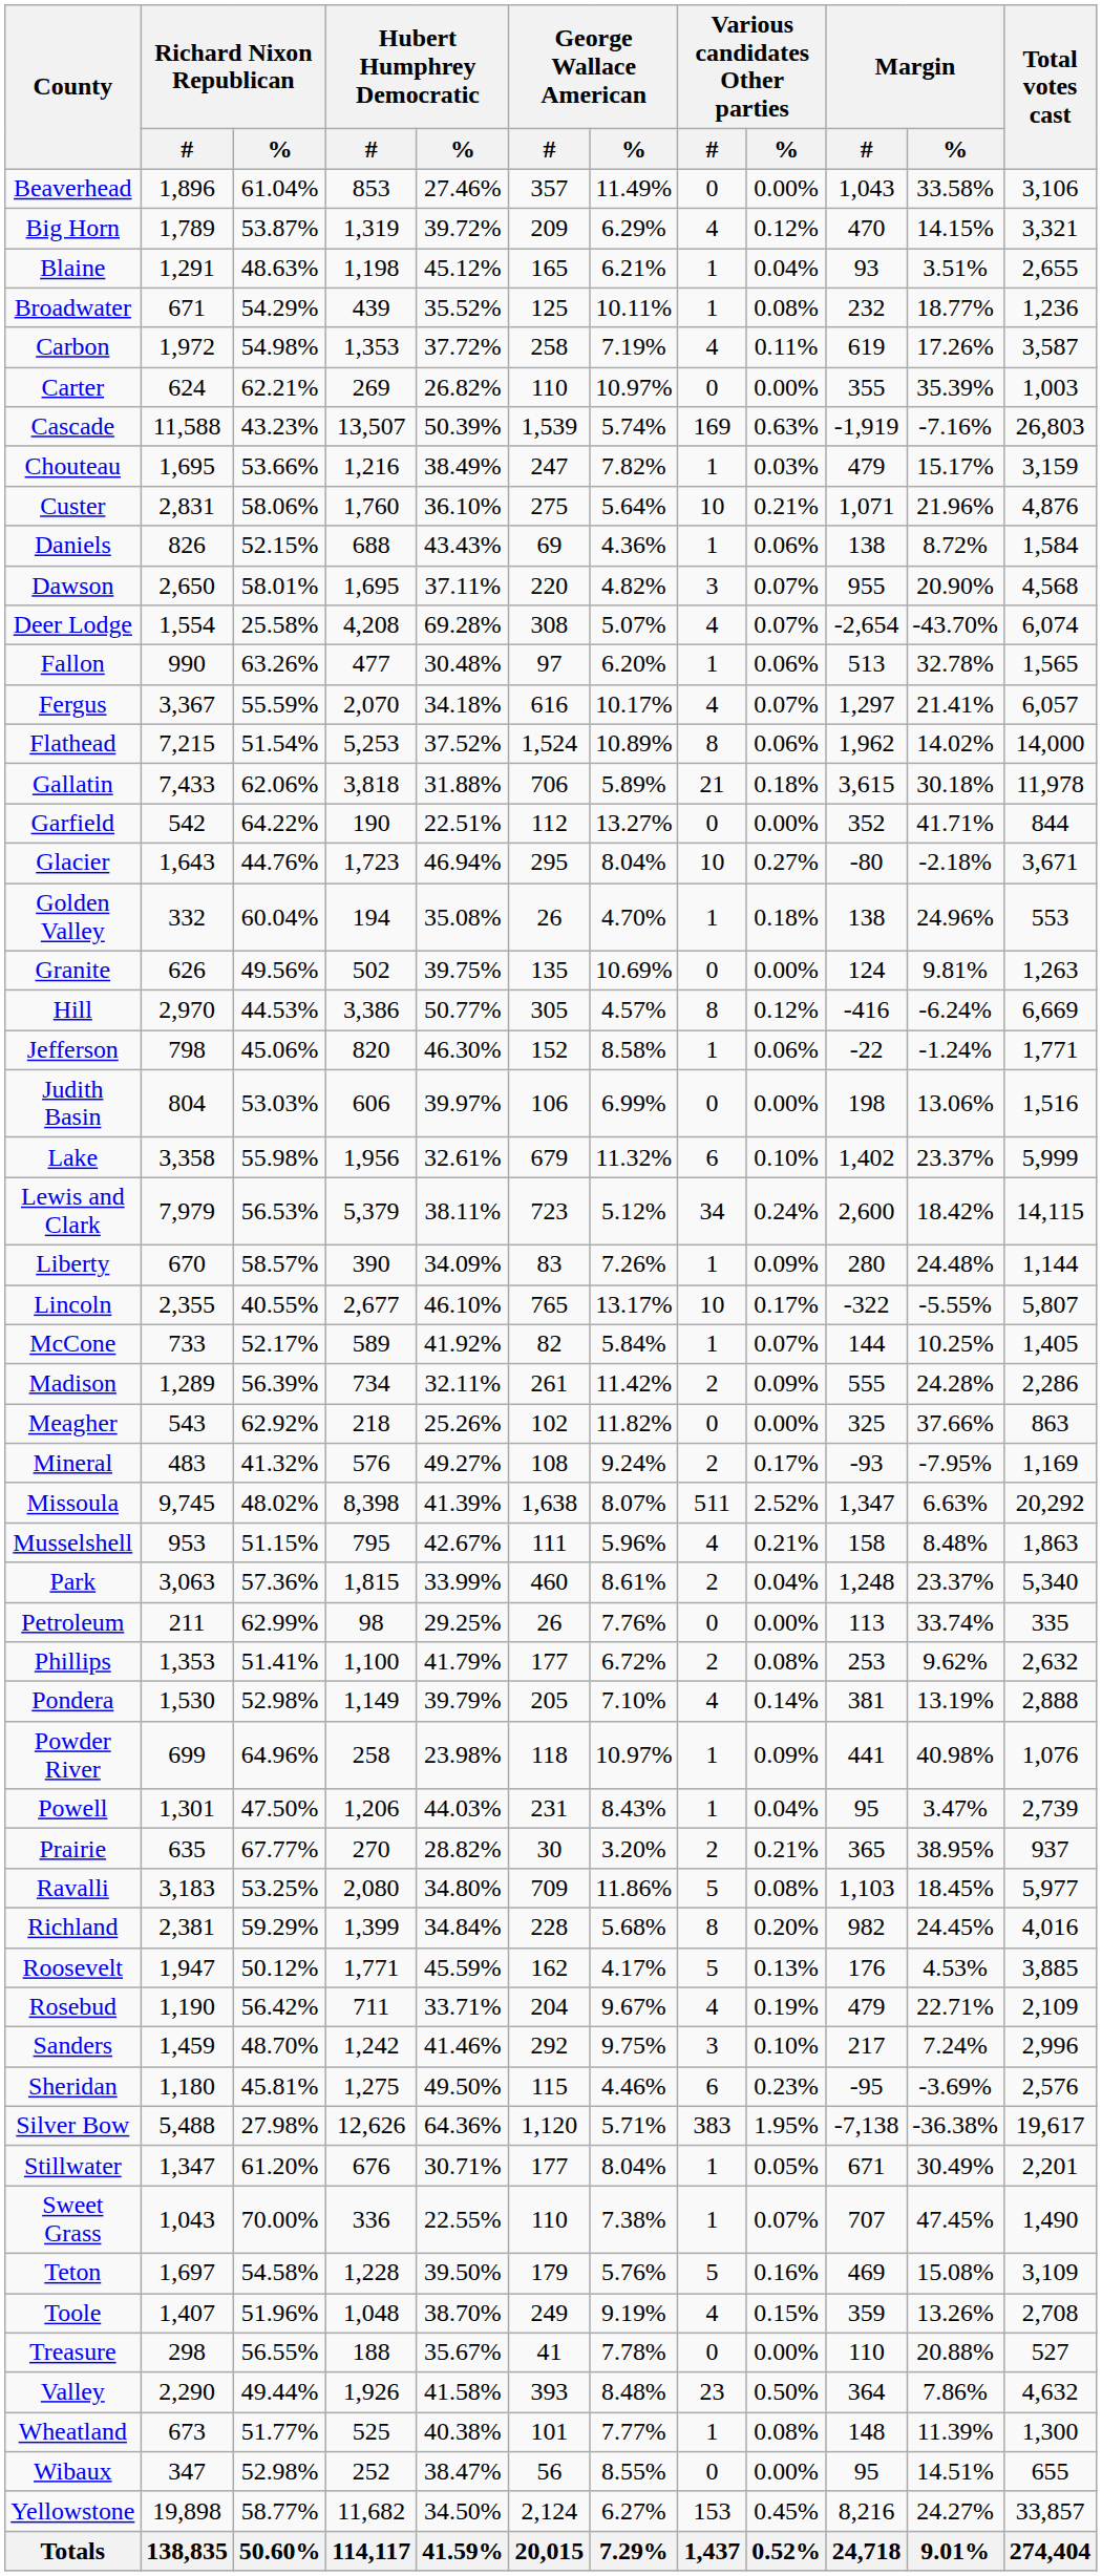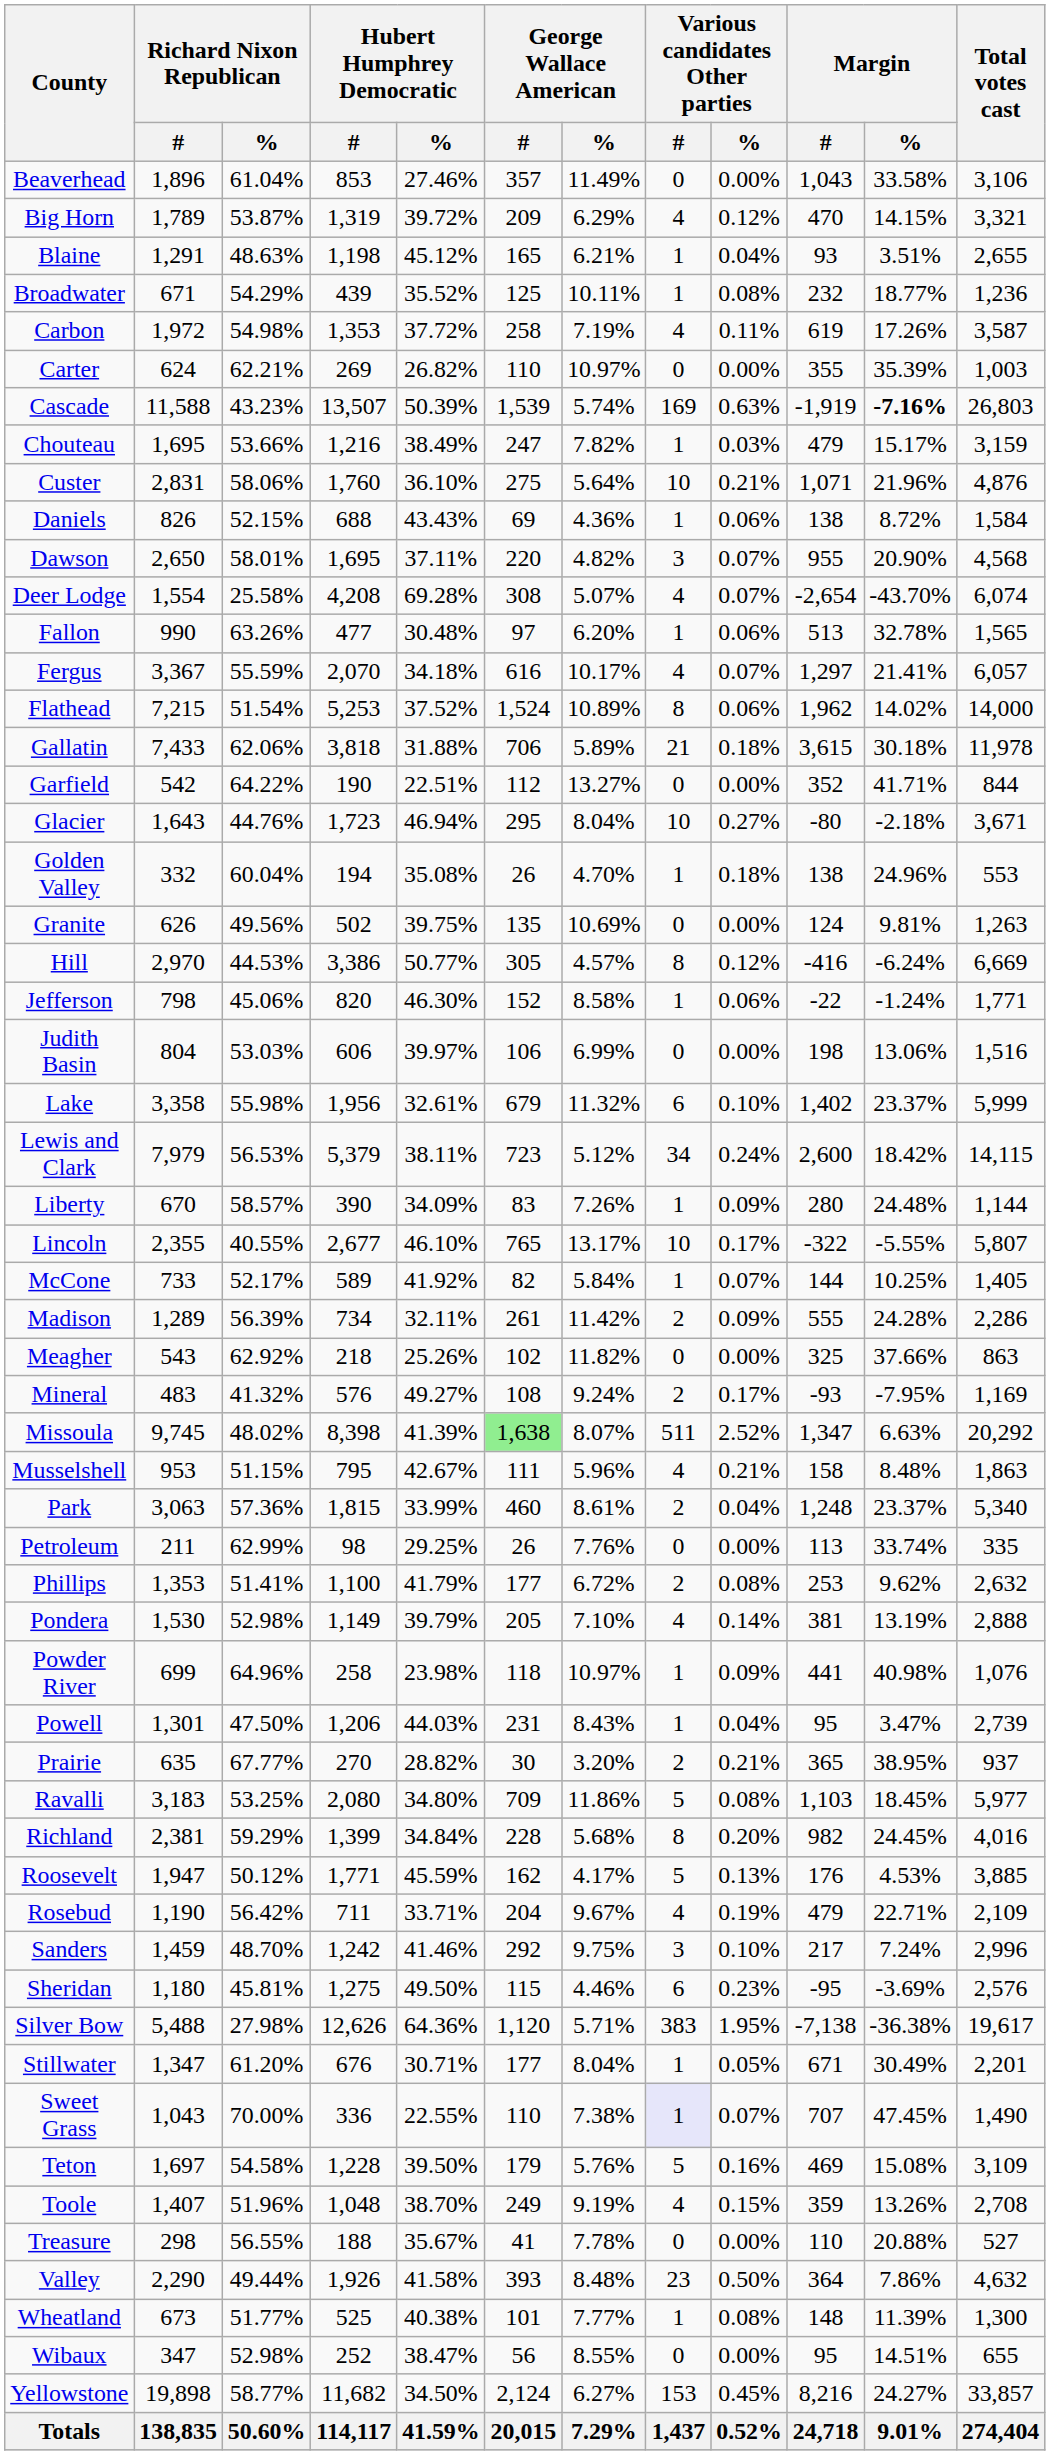Cascade | Margin / %: normal -> bold
Missoula | George Wallace American / #: no background -> lightgreen background
Sweet Grass | Various candidates Other parties / #: no background -> lavender background
